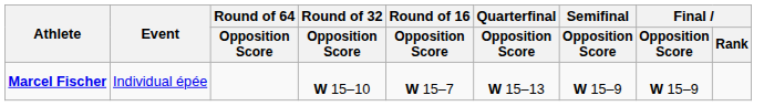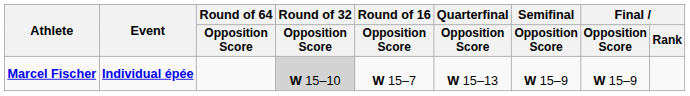Marcel Fischer | Event: normal -> bold
Marcel Fischer | Round of 32 / Opposition Score: no background -> lightgrey background
